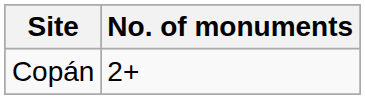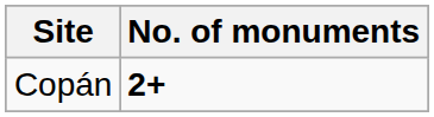Copán | No. of monuments: normal -> bold
